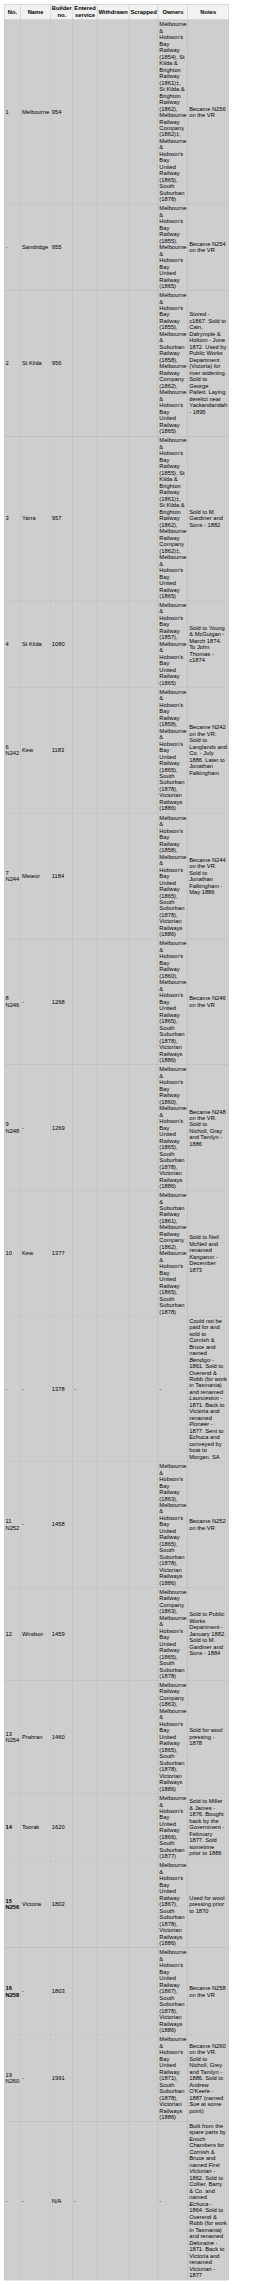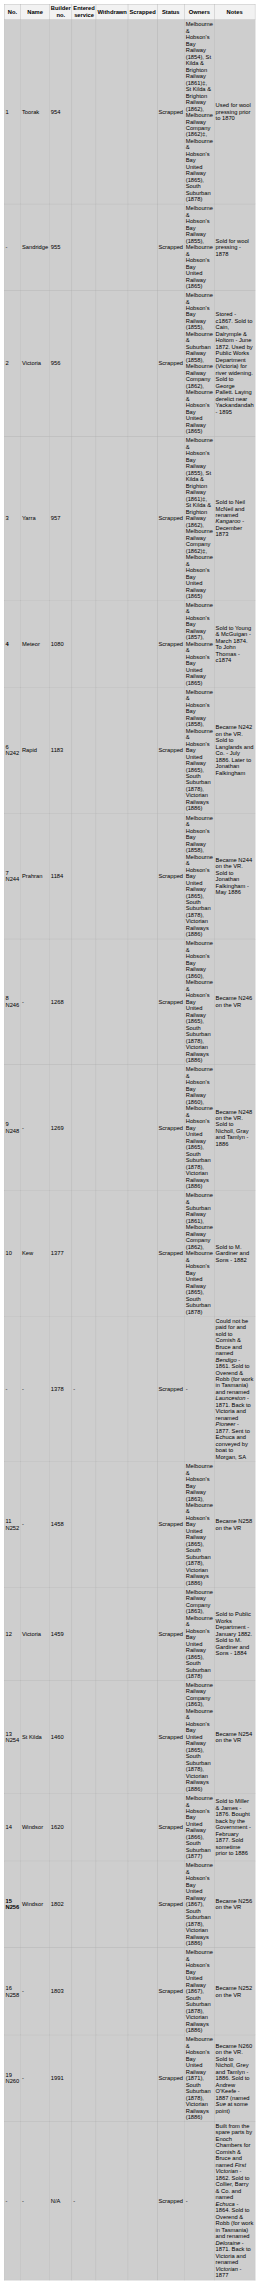+ column: Status | Scrapped | Scrapped | Scrapped | Scrapped | Scrapped | Scrapped | Scrapped | Scrapped | Scrapped | Scrapped | Scrapped | Scrapped | Scrapped | Scrapped | Scrapped | Scrapped | Scrapped | Scrapped | Scrapped
954 | Name: Melbourne -> Toorak
954 | Notes: Became N256 on the VR -> Used for wool pressing prior to 1870
955 | Notes: Became N254 on the VR -> Sold for wool pressing - 1878
956 | Name: St Kilda -> Victoria
957 | Notes: Sold to M. Gardiner and Sons - 1882 -> Sold to Neil McNeil and renamed Kangaroo - December 1873
1080 | No.: normal -> bold
1080 | Name: St Kilda -> Meteor
1183 | Name: Kew -> Rapid
1184 | Name: Meteor -> Prahran
1377 | Notes: Sold to Neil McNeil and renamed Kangaroo - December 1873 -> Sold to M. Gardiner and Sons - 1882
1458 | Notes: Became N252 on the VR -> Became N258 on the VR
1459 | Name: Windsor -> Victoria
1460 | Name: Prahran -> St Kilda
1460 | Notes: Sold for wool pressing - 1878 -> Became N254 on the VR
1620 | No.: bold -> normal
1620 | Name: Toorak -> Windsor
1802 | Name: Victoria -> Windsor
1802 | Notes: Used for wool pressing prior to 1870 -> Became N256 on the VR
1803 | No.: bold -> normal
1803 | Notes: Became N258 on the VR -> Became N252 on the VR
